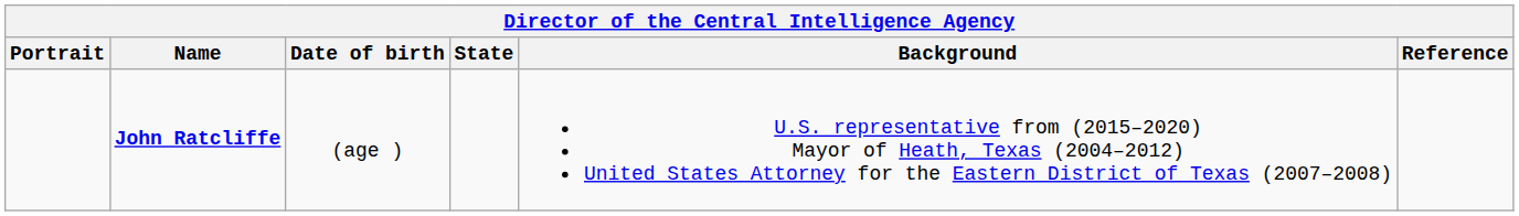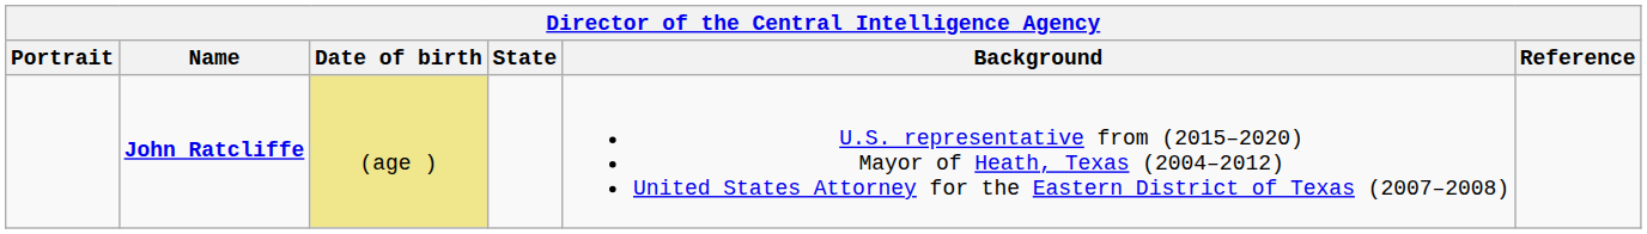John Ratcliffe | Date of birth: no background -> khaki background
